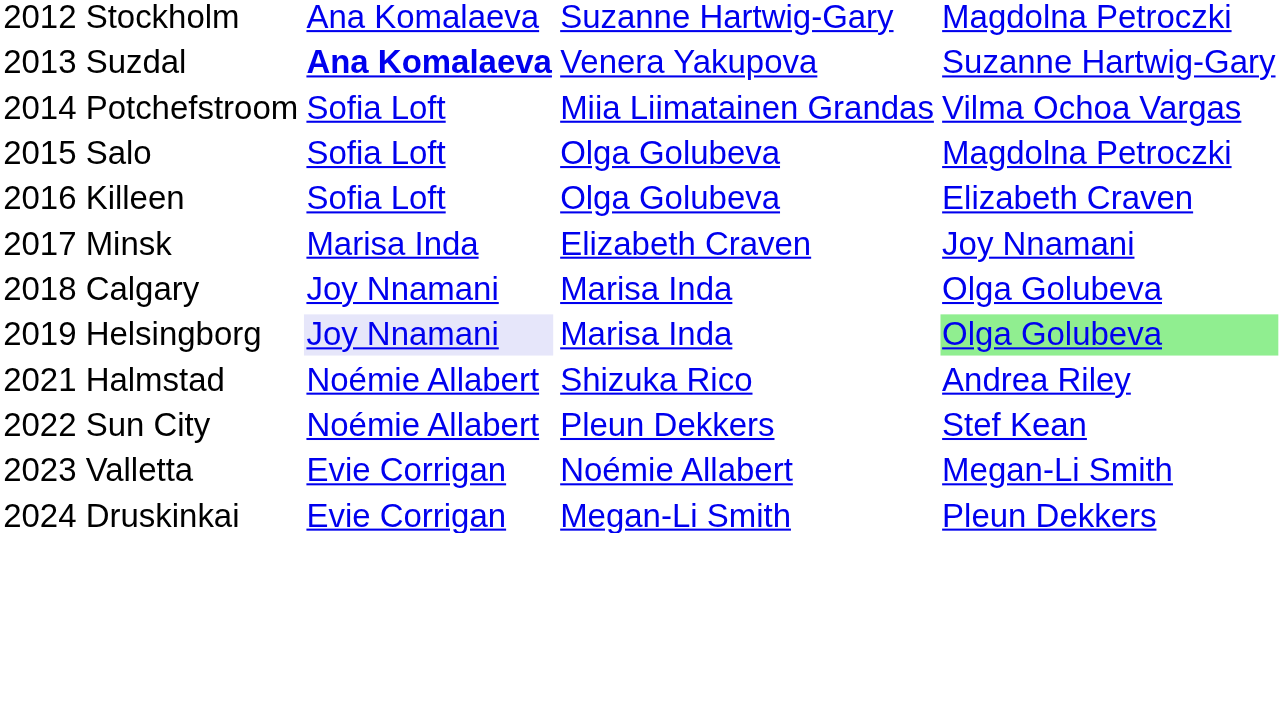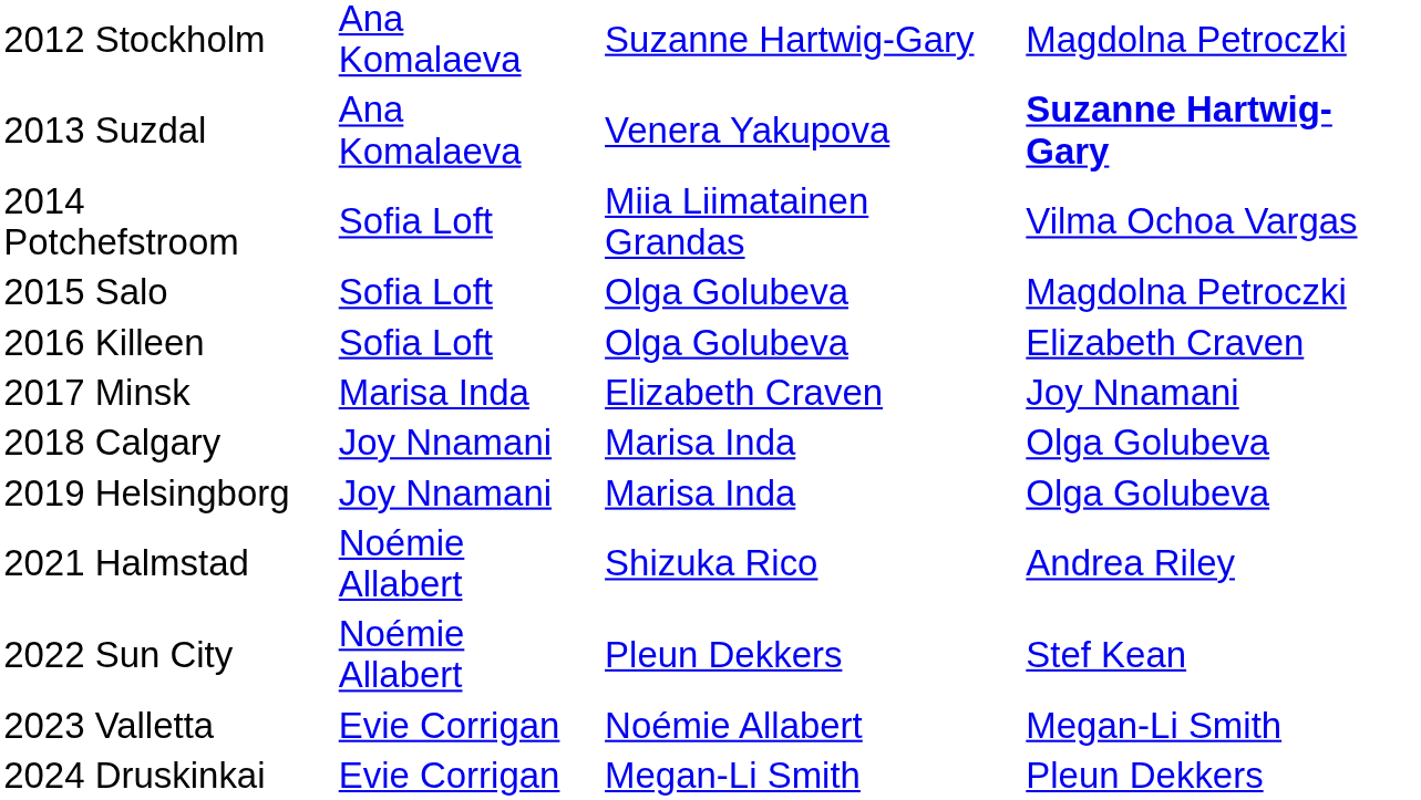2013 Suzdal | column 2: bold -> normal
2013 Suzdal | column 4: normal -> bold
2019 Helsingborg | column 2: lavender background -> no background
2019 Helsingborg | column 4: lightgreen background -> no background
